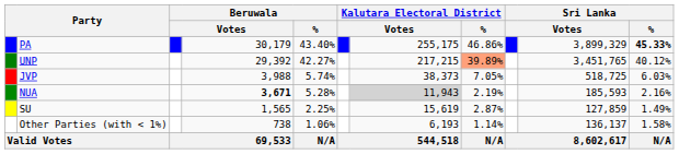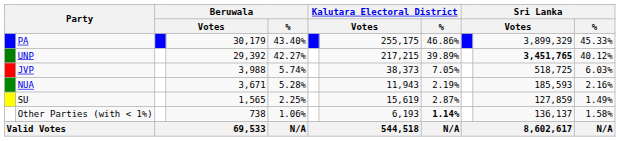PA | Sri Lanka / %: bold -> normal
UNP | Kalutara Electoral District / %: lightsalmon background -> no background
UNP | column 10: normal -> bold
NUA | column 4: bold -> normal
NUA | column 7: lightgrey background -> no background
Other Parties (with < 1%) | Kalutara Electoral District / %: normal -> bold
